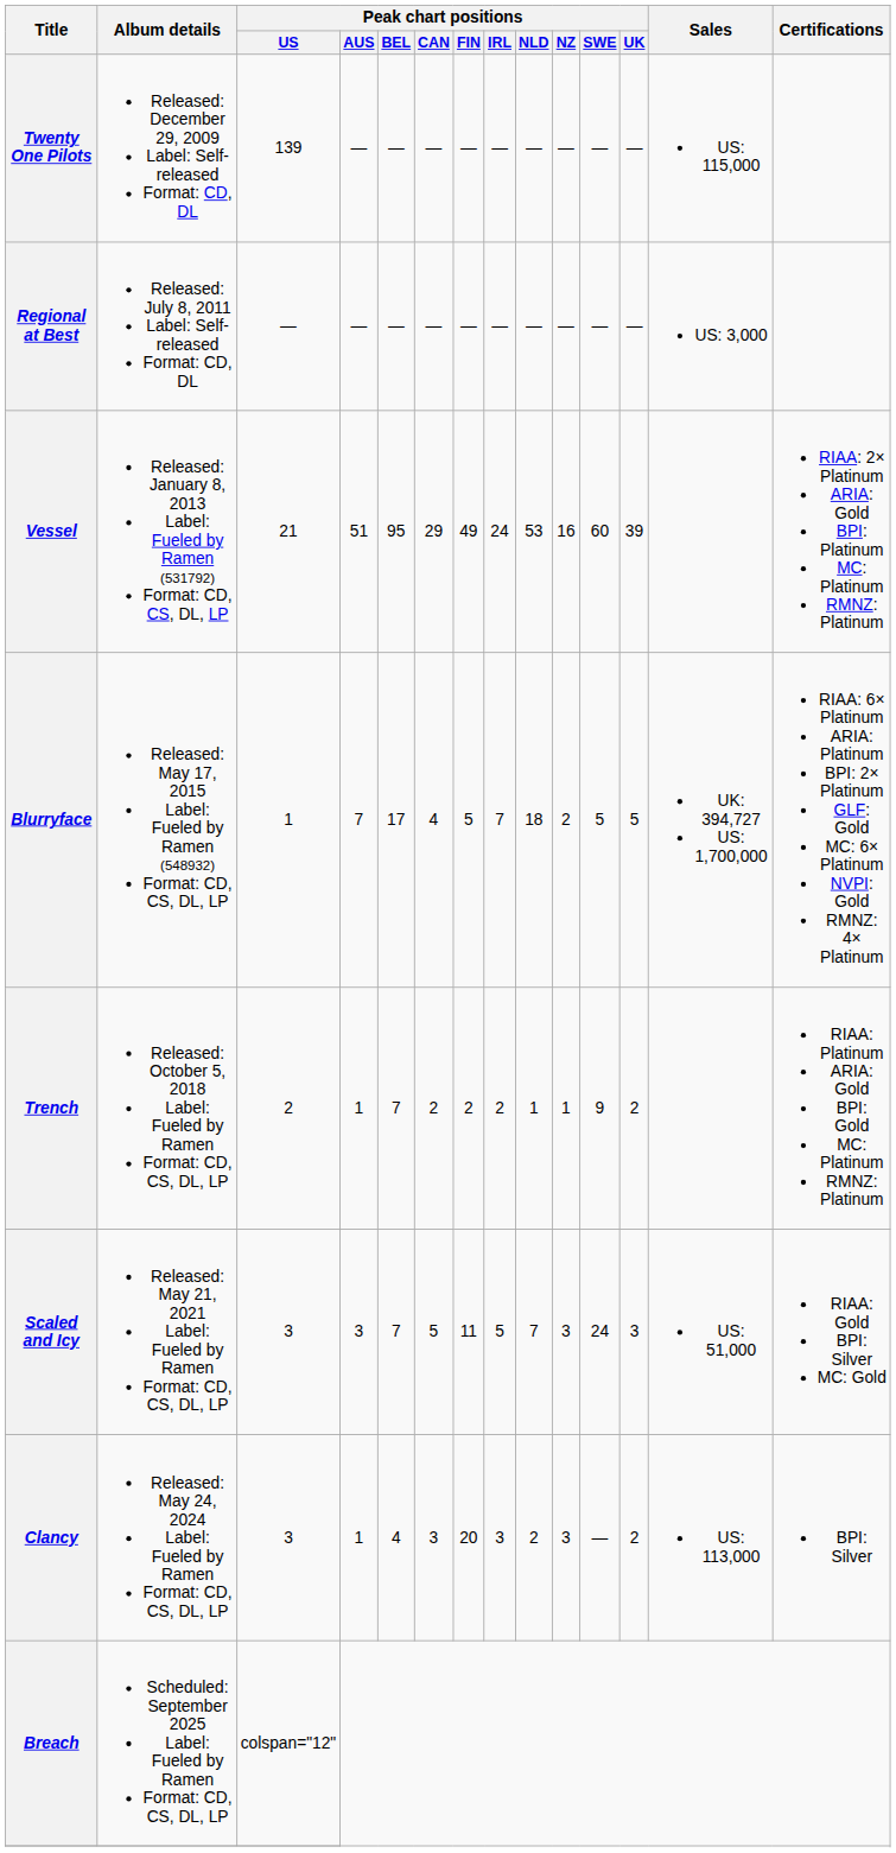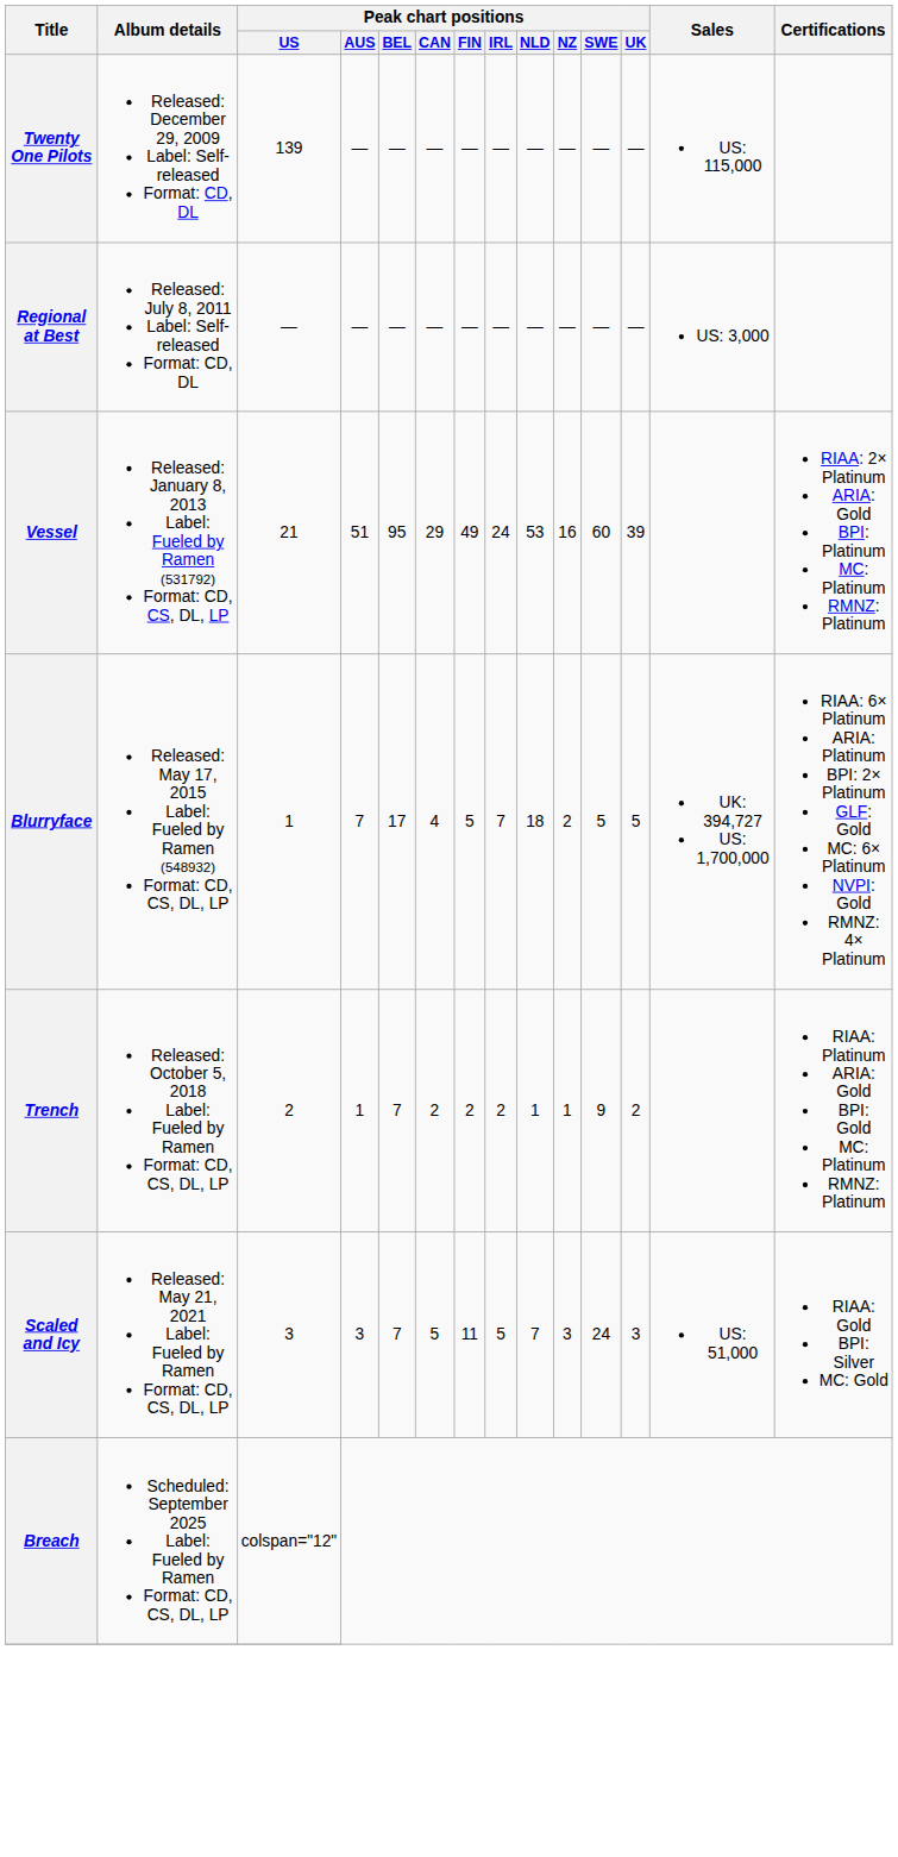- row: Clancy | Released: May 24, 2024 Label: Fueled by Ramen Format: CD, CS, DL, LP | 3 | 1 | 4 | 3 | 20 | 3 | 2 | 3 | — | 2 | US: 113,000 | BPI: Silver
